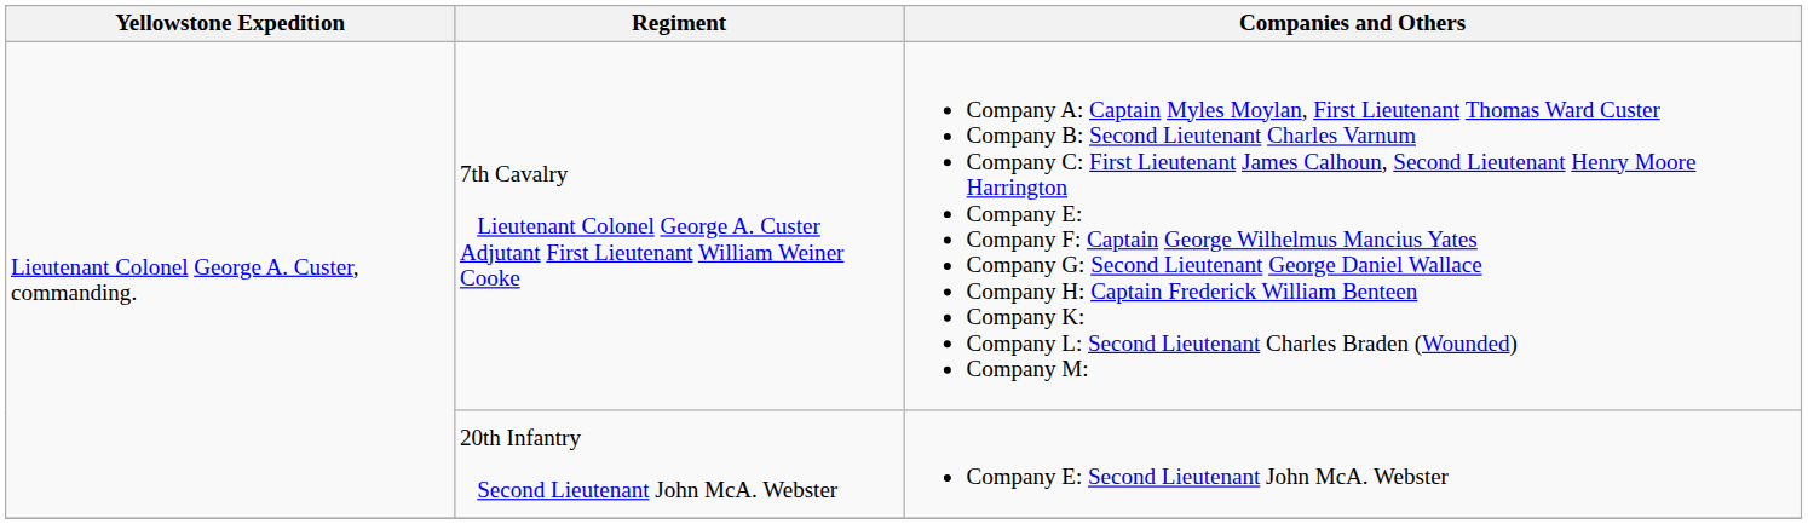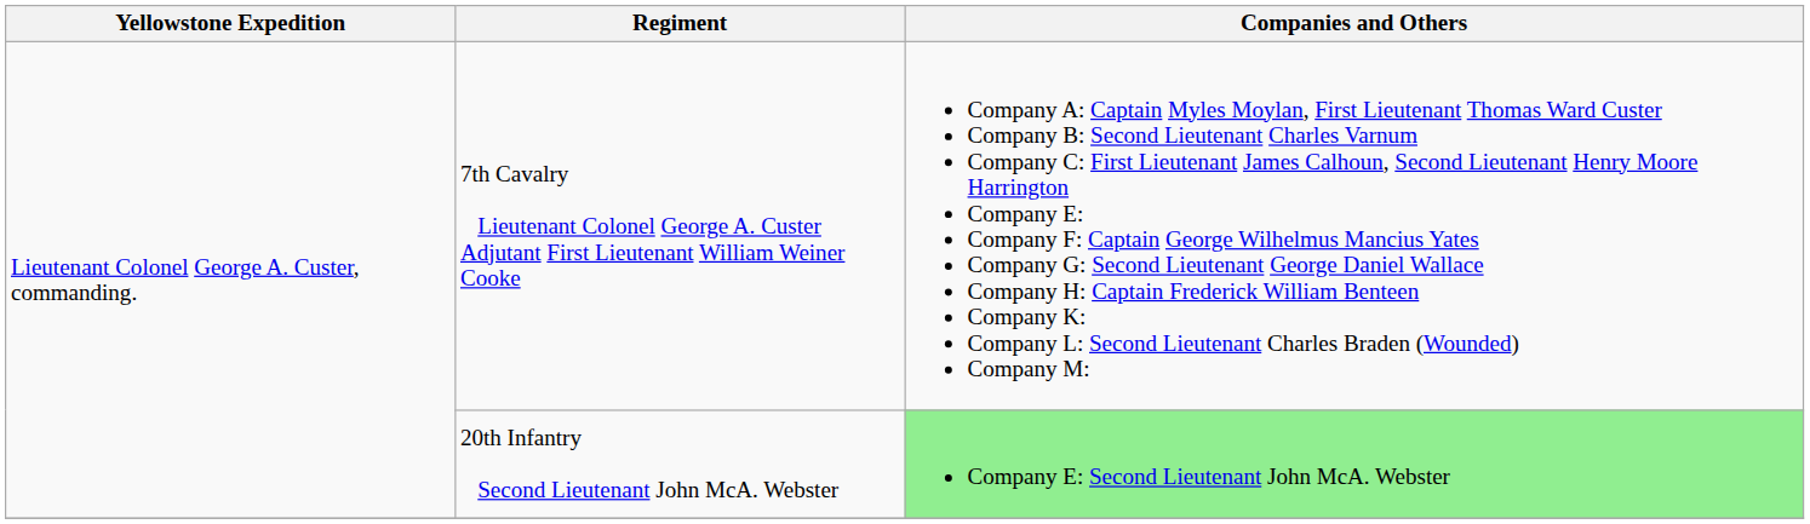20th Infantry Second Lieutenant John McA. Webster | Companies and Others: no background -> lightgreen background
